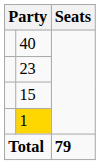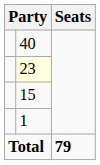23 | column 2: no background -> lightyellow background
1 | column 2: gold background -> no background
